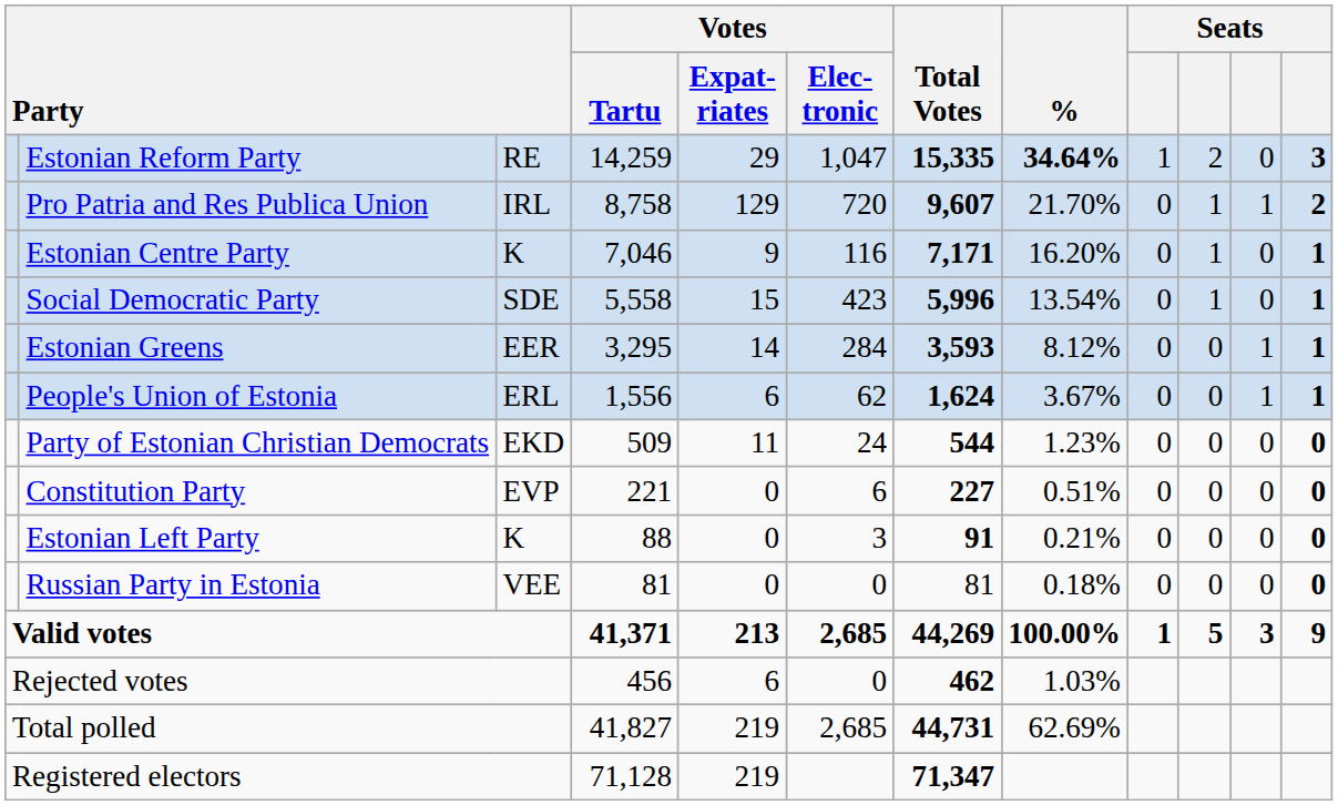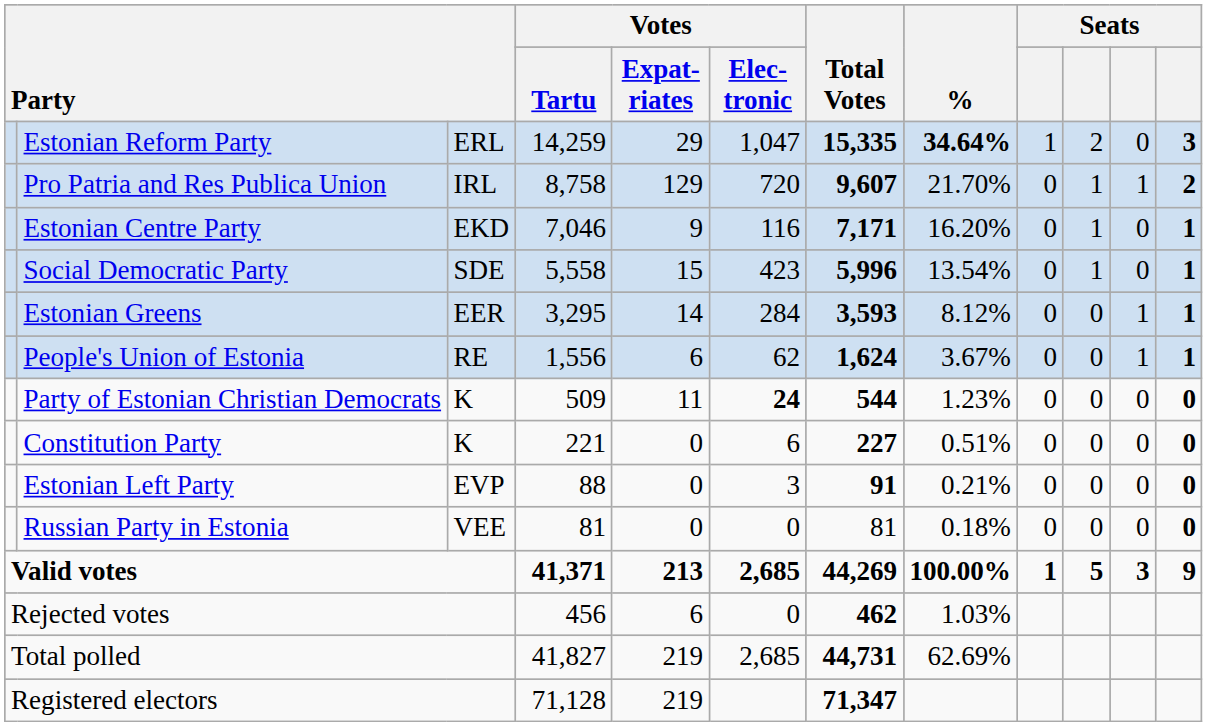Estonian Reform Party | column 3: RE -> ERL
Estonian Centre Party | column 3: K -> EKD
People's Union of Estonia | column 3: ERL -> RE
Party of Estonian Christian Democrats | column 3: EKD -> K
Party of Estonian Christian Democrats | Votes / Elec- tronic: normal -> bold
Constitution Party | column 3: EVP -> K
Estonian Left Party | column 3: K -> EVP
